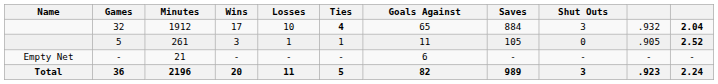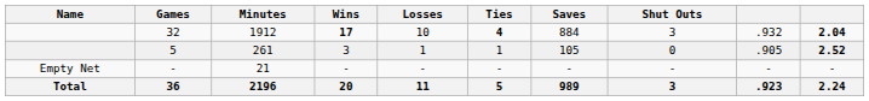- column: Goals Against | 65 | 11 | 6 | 82
32 | Wins: normal -> bold
